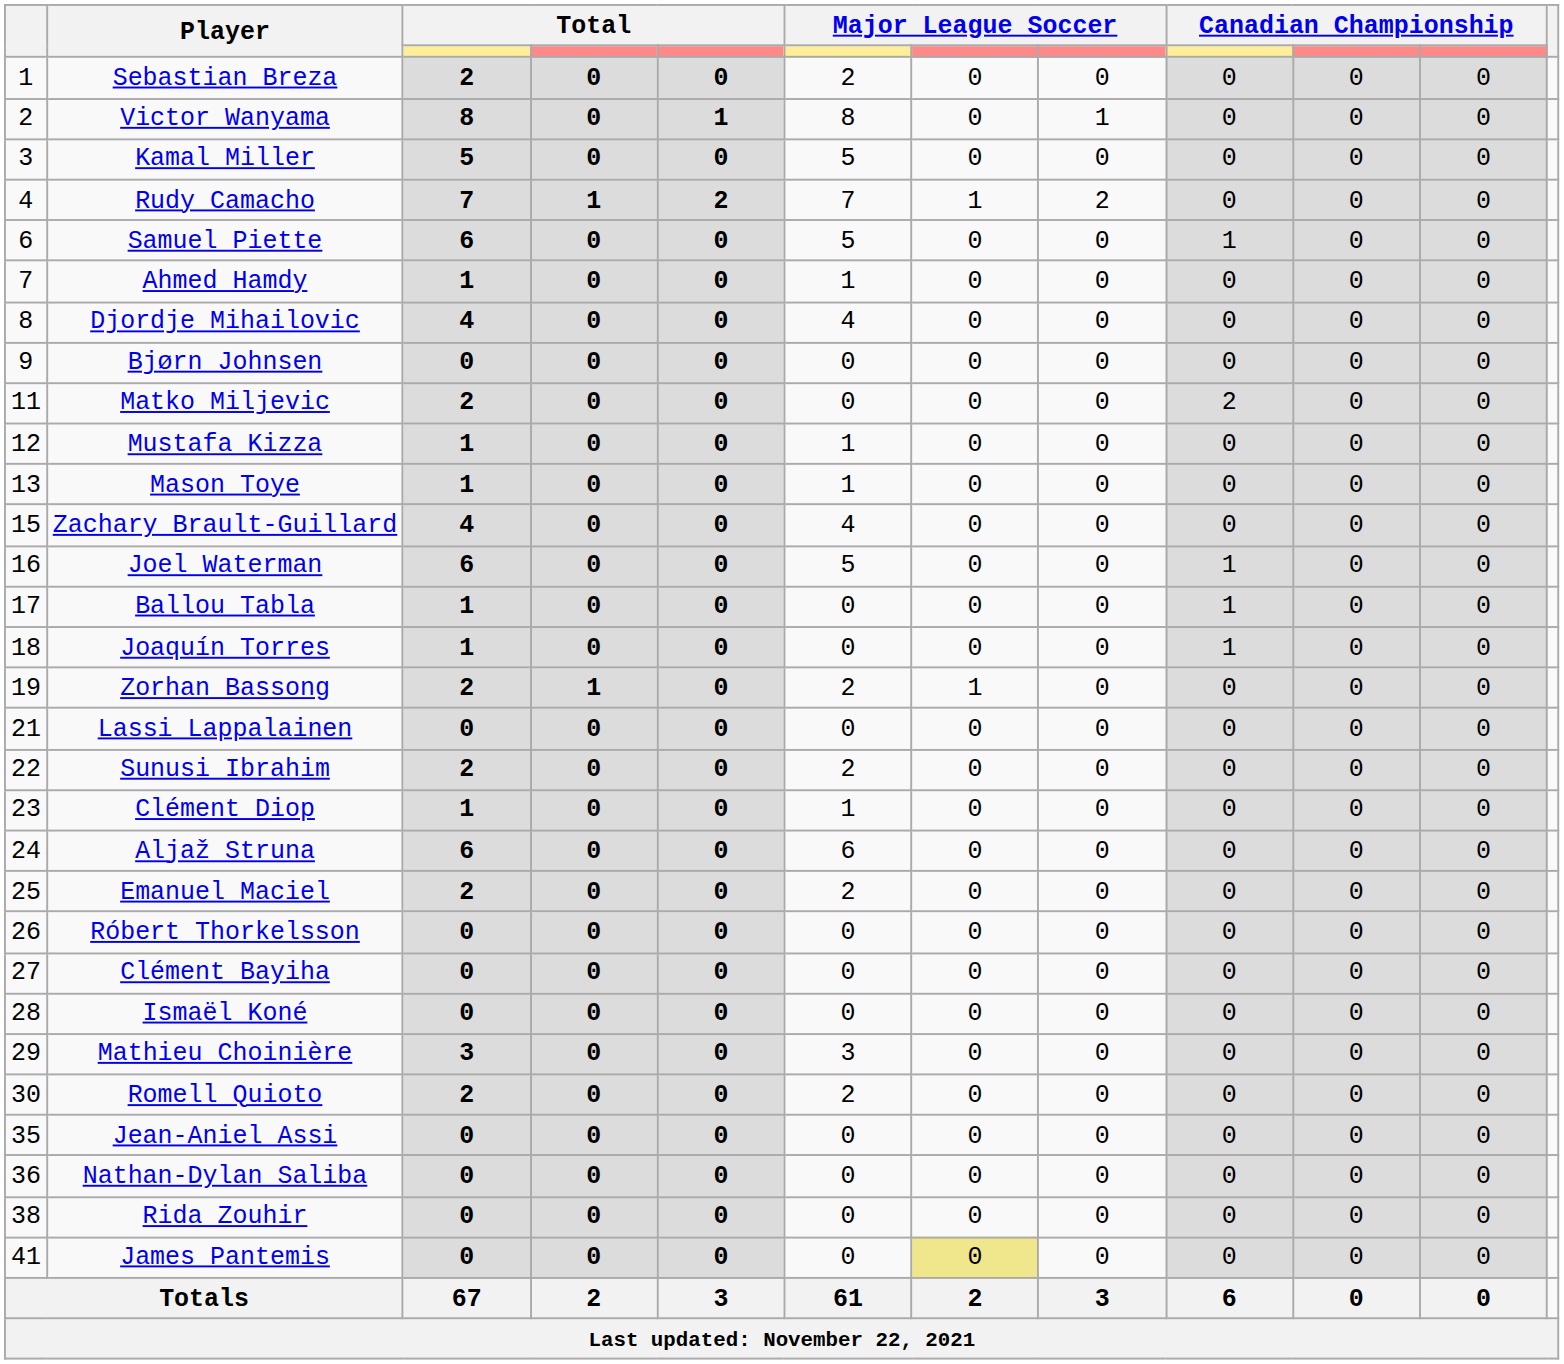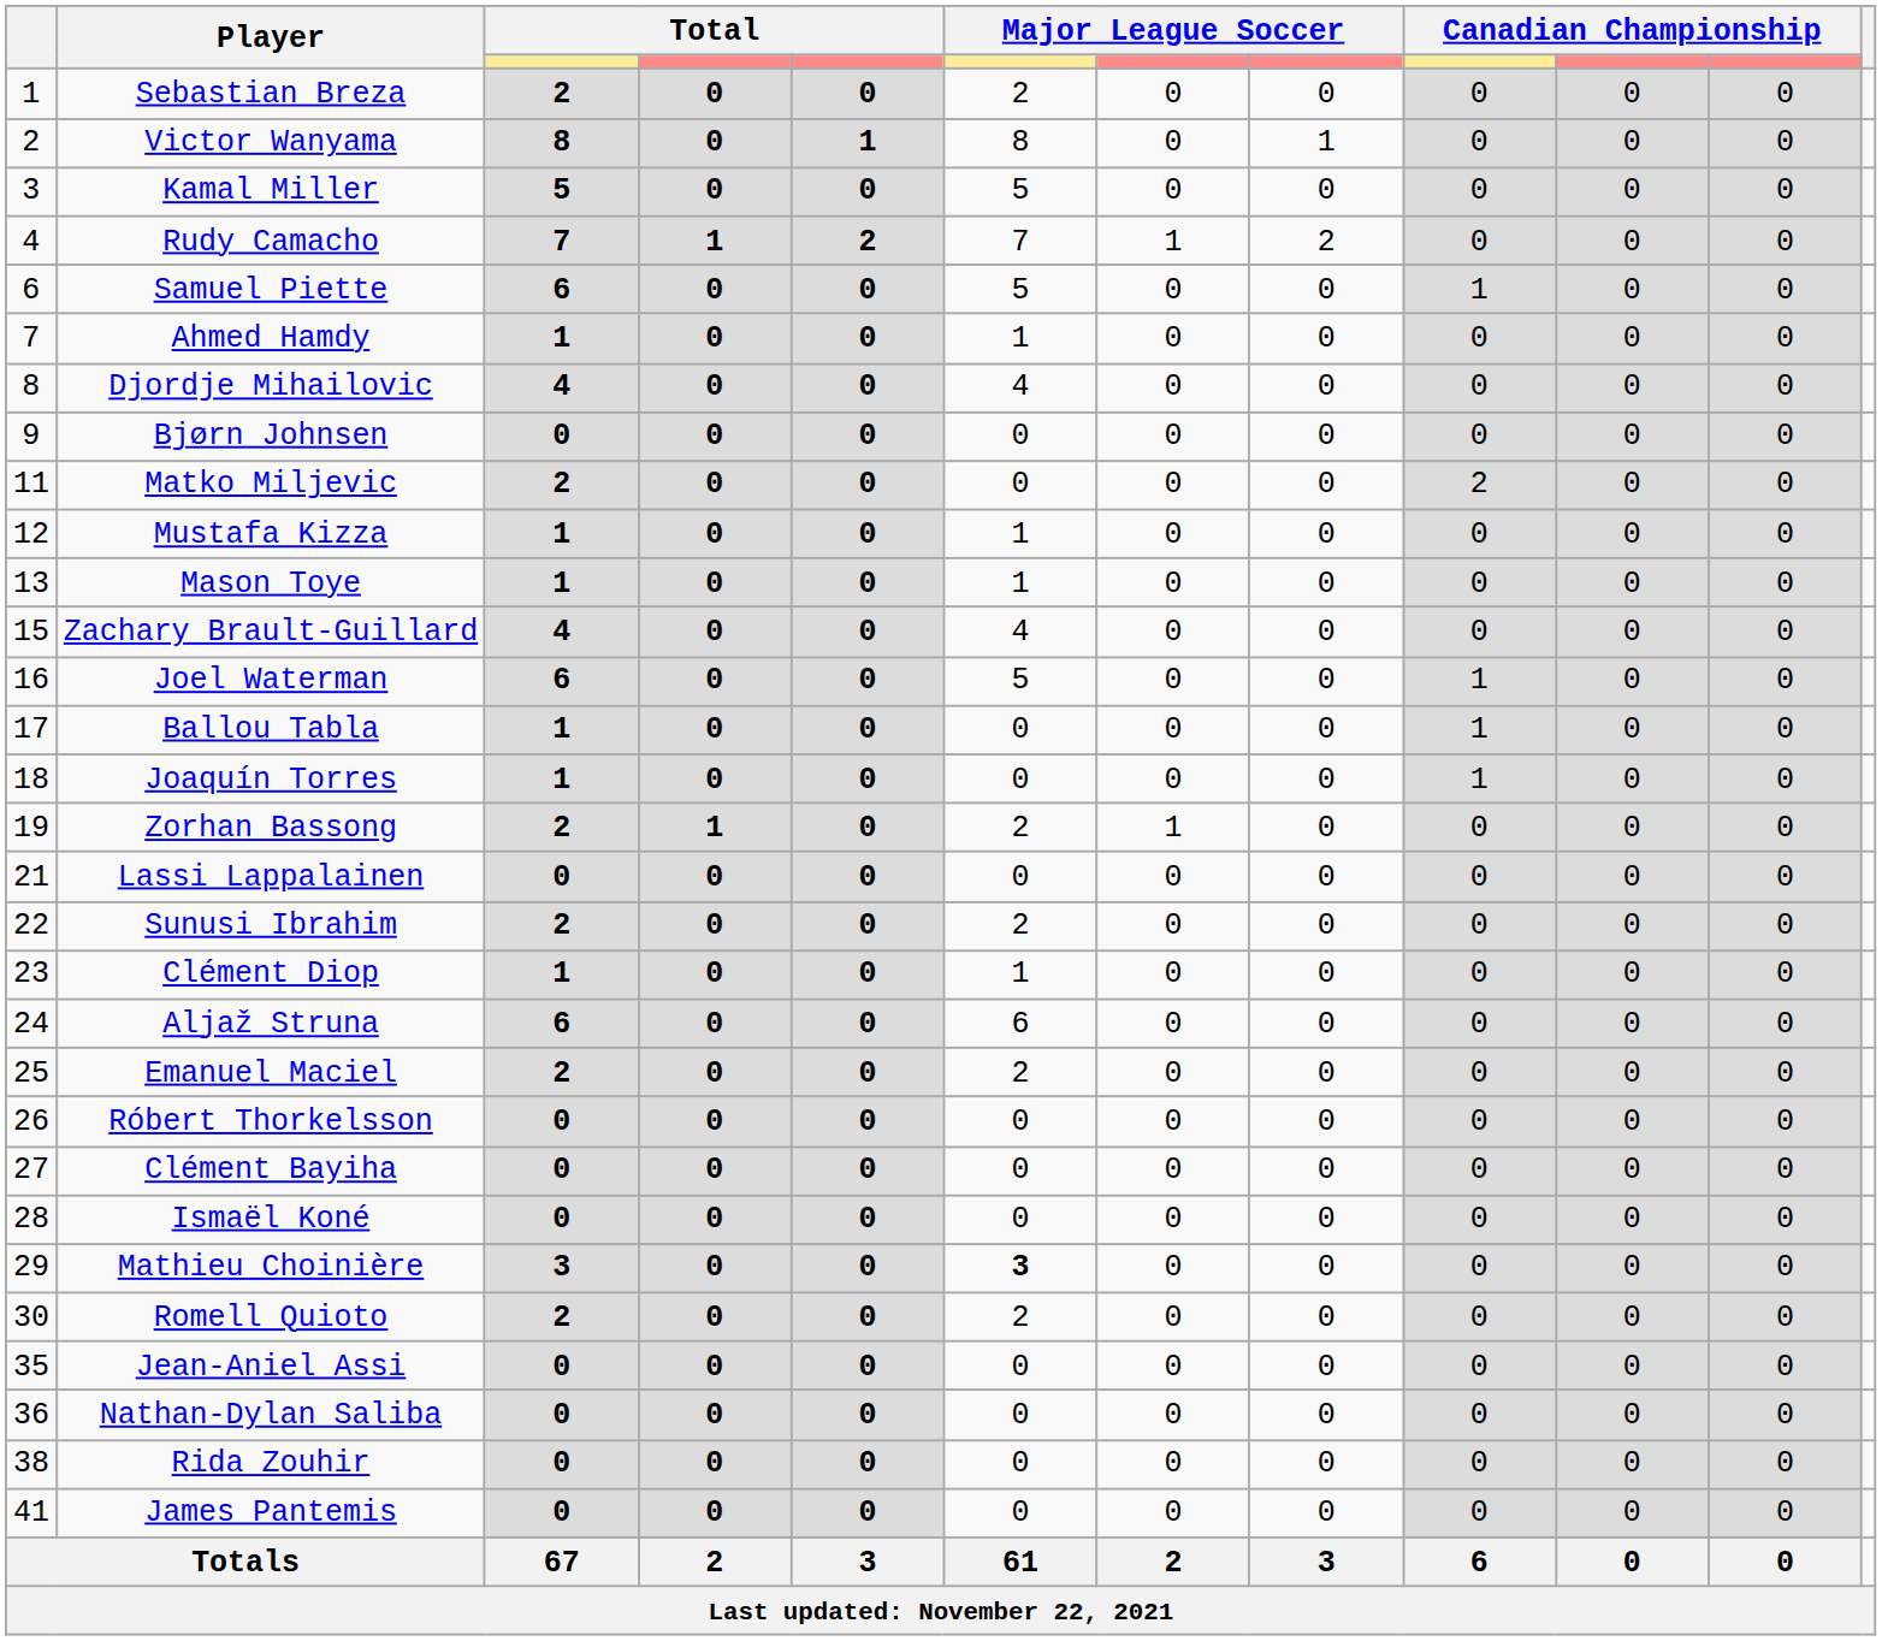Mathieu Choinière | column 6: normal -> bold
James Pantemis | column 7: khaki background -> no background
